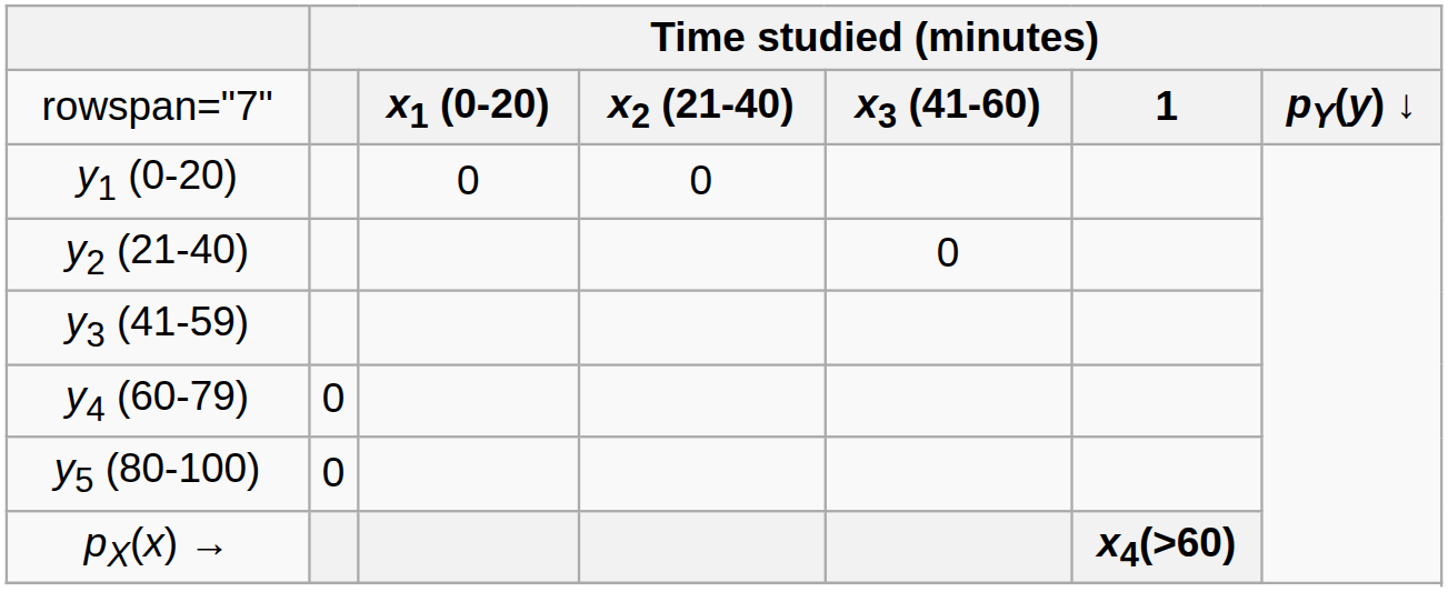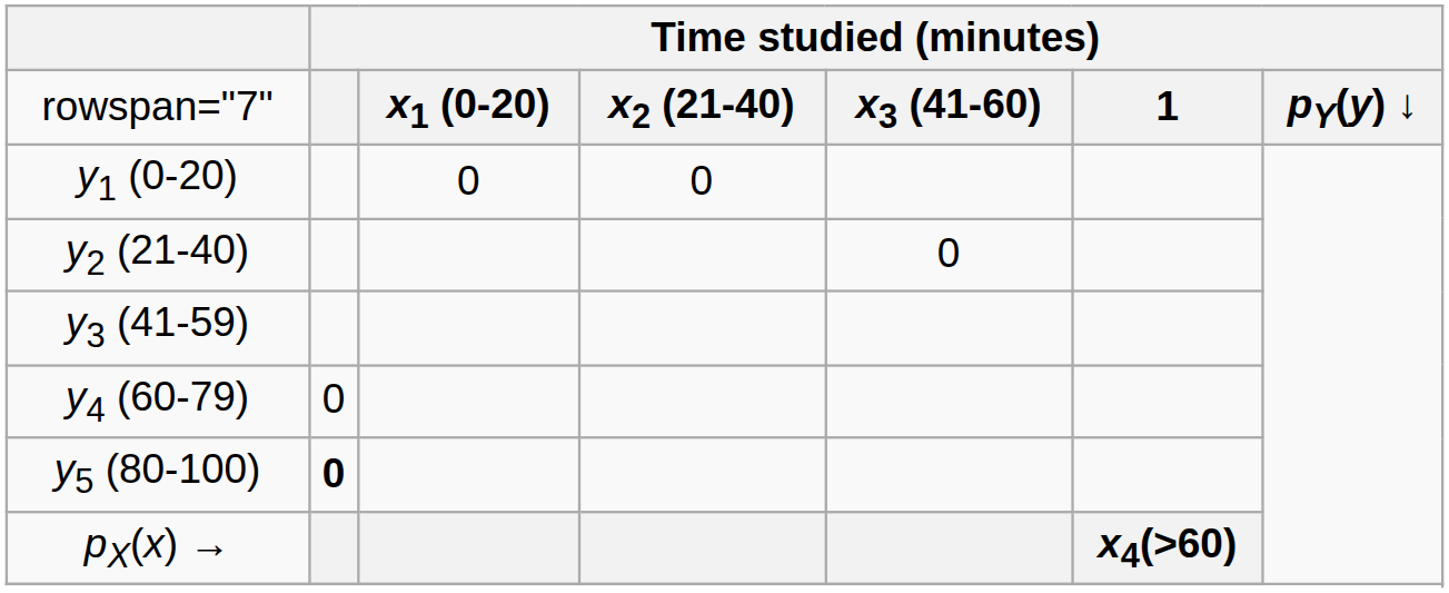y5 (80-100) | column 2: normal -> bold
